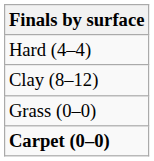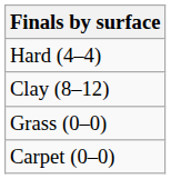row 5 | column 1: bold -> normal
